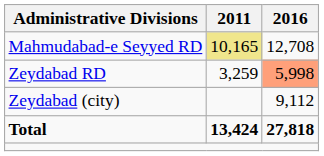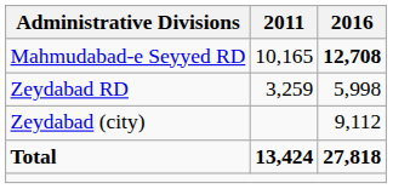Mahmudabad-e Seyyed RD | 2011: khaki background -> no background
Mahmudabad-e Seyyed RD | 2016: normal -> bold
Zeydabad RD | 2016: lightsalmon background -> no background
